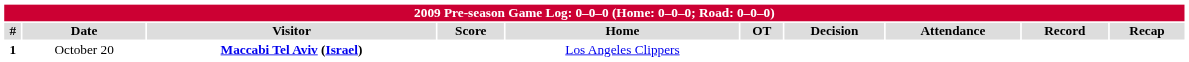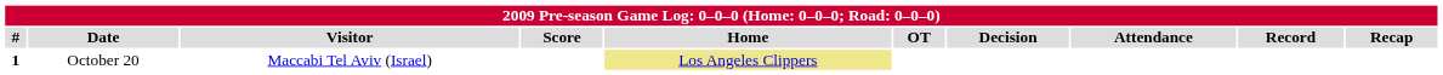October 20 | Visitor: bold -> normal
October 20 | Home: no background -> khaki background
